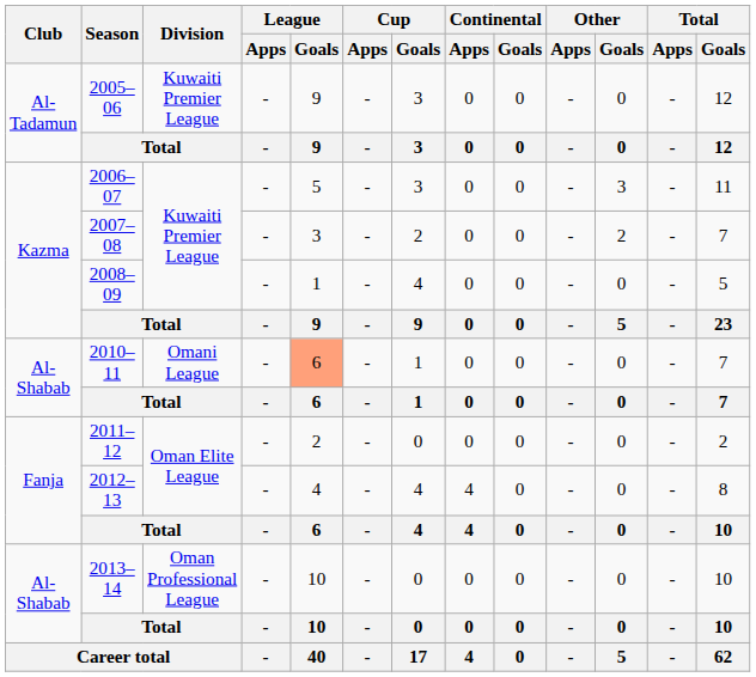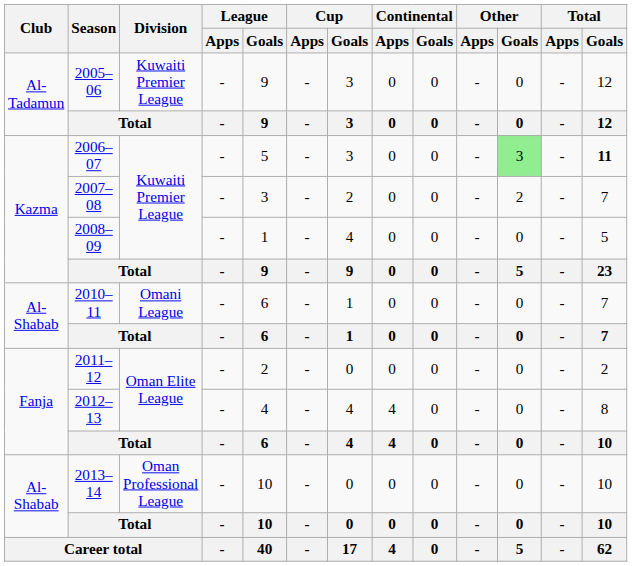2006–07 | Other / Goals: no background -> lightgreen background
2006–07 | Total / Goals: normal -> bold
2010–11 | League / Goals: lightsalmon background -> no background
